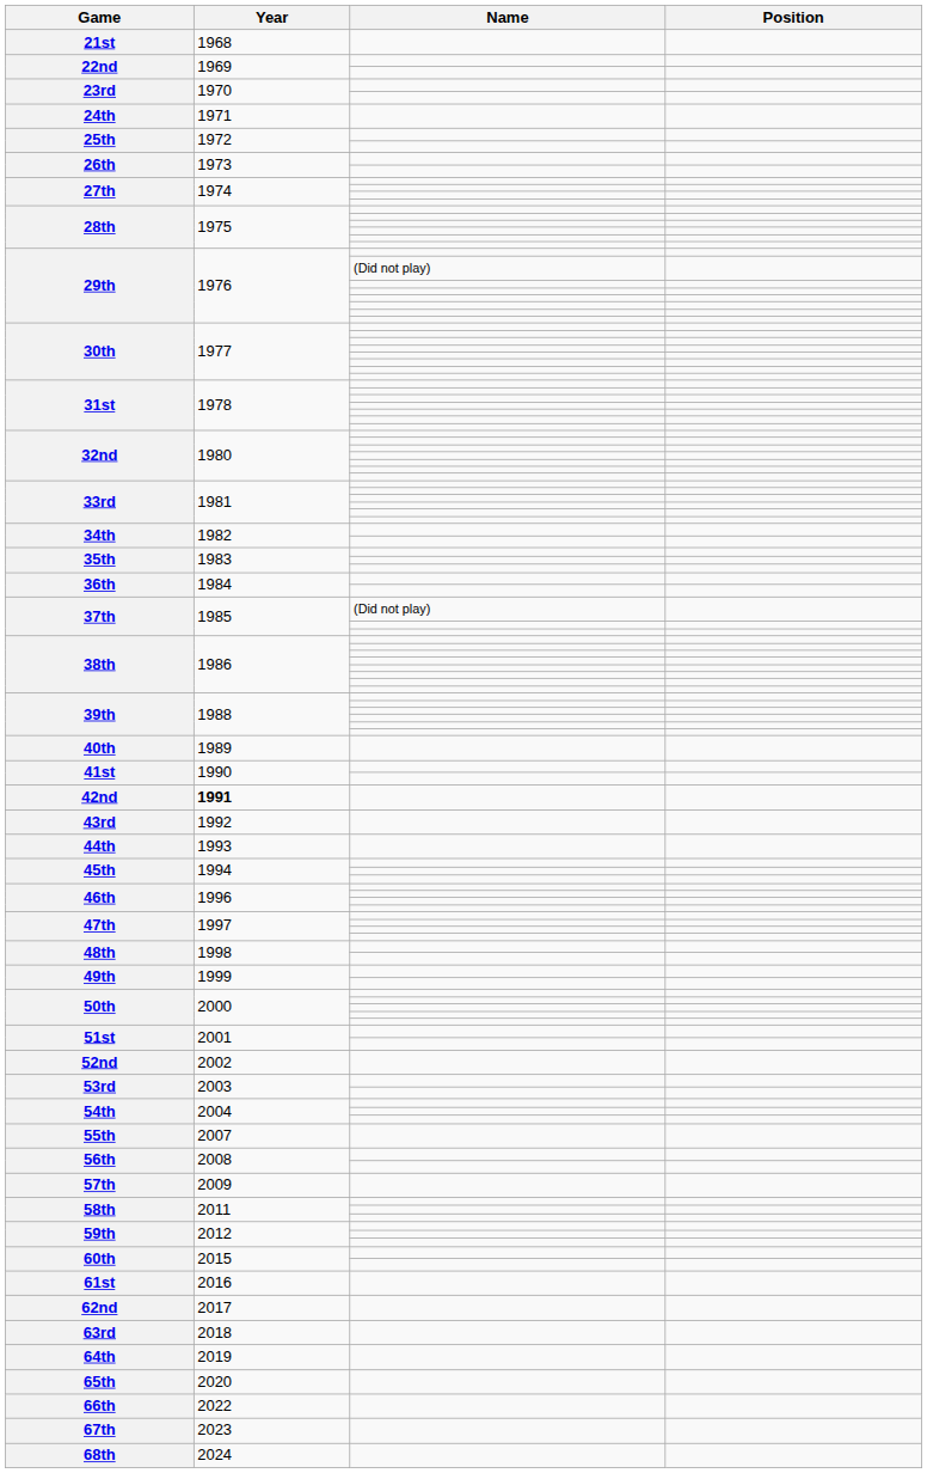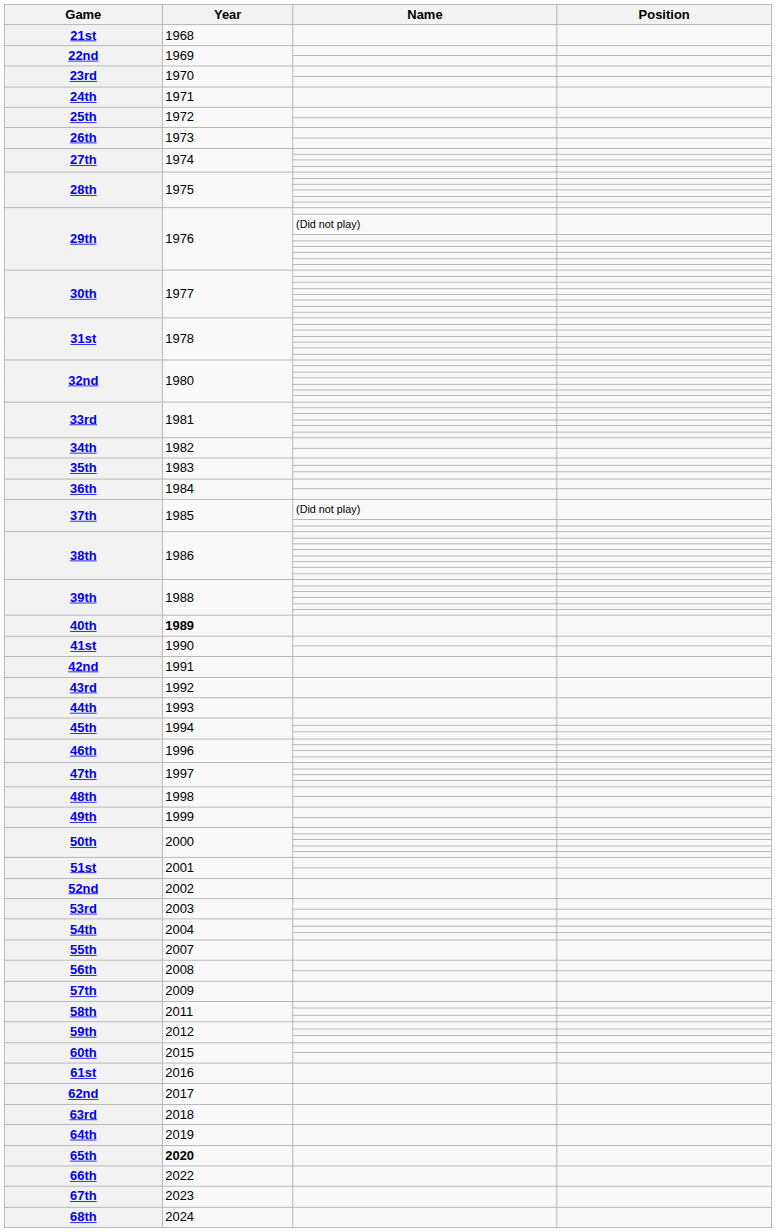40th | Year: normal -> bold
42nd | Year: bold -> normal
65th | Year: normal -> bold
